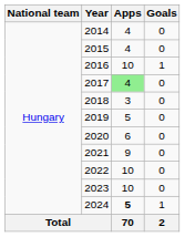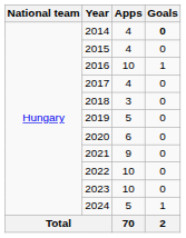2014 | Goals: normal -> bold
2017 | Apps: lightgreen background -> no background
2024 | Apps: bold -> normal
